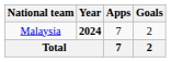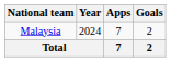Malaysia | Year: bold -> normal
